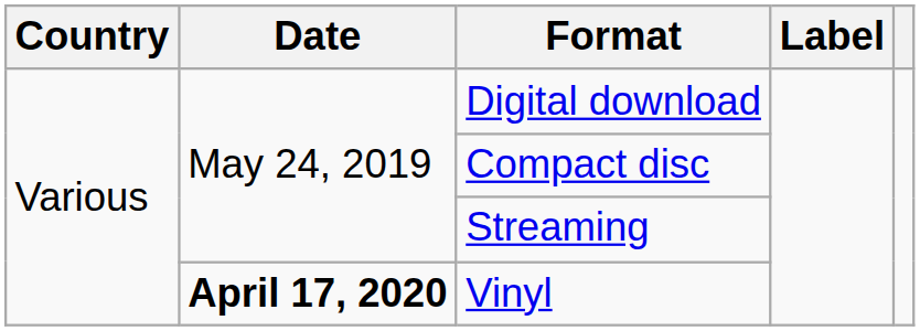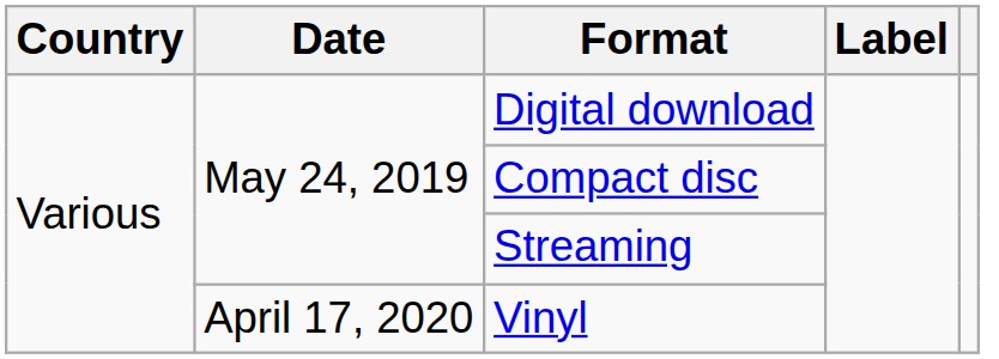Vinyl | Date: bold -> normal
